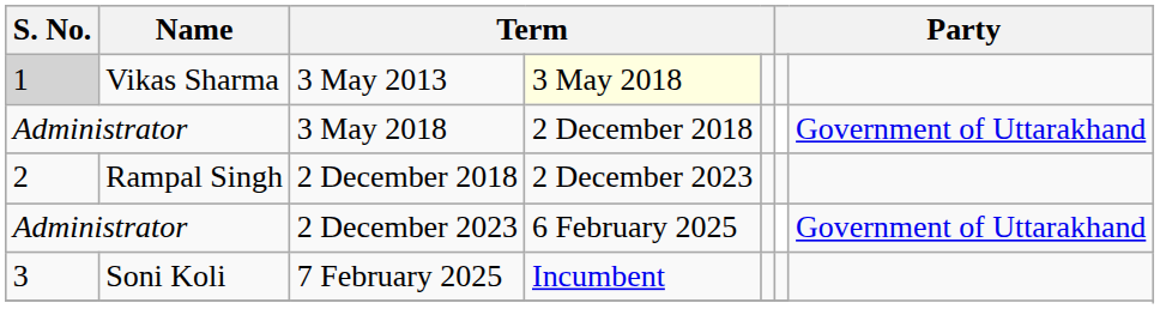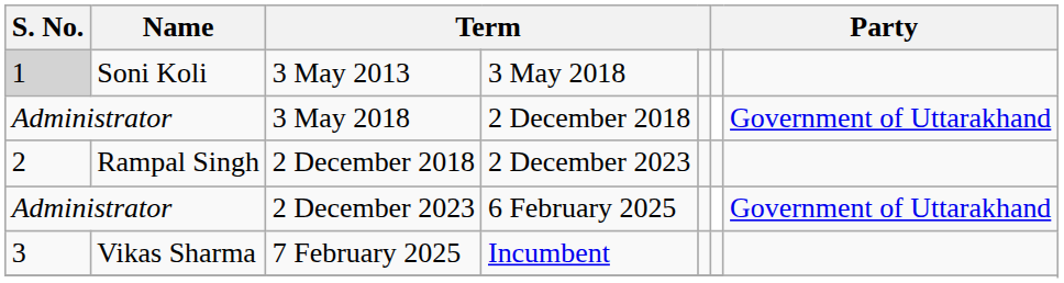3 May 2013 | Name: Vikas Sharma -> Soni Koli
3 May 2013 | column 4: lightyellow background -> no background
7 February 2025 | Name: Soni Koli -> Vikas Sharma
